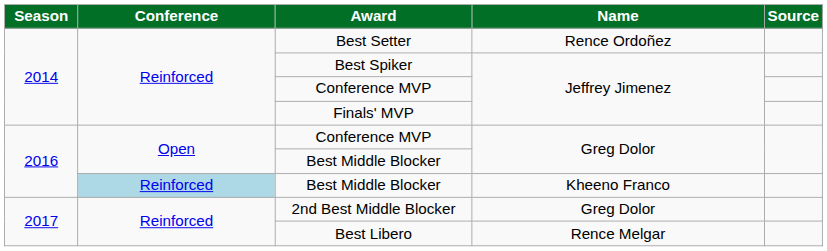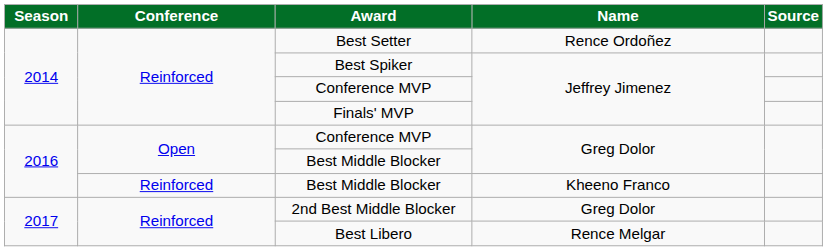Best Middle Blocker / Kheeno Franco | Conference: lightblue background -> no background
